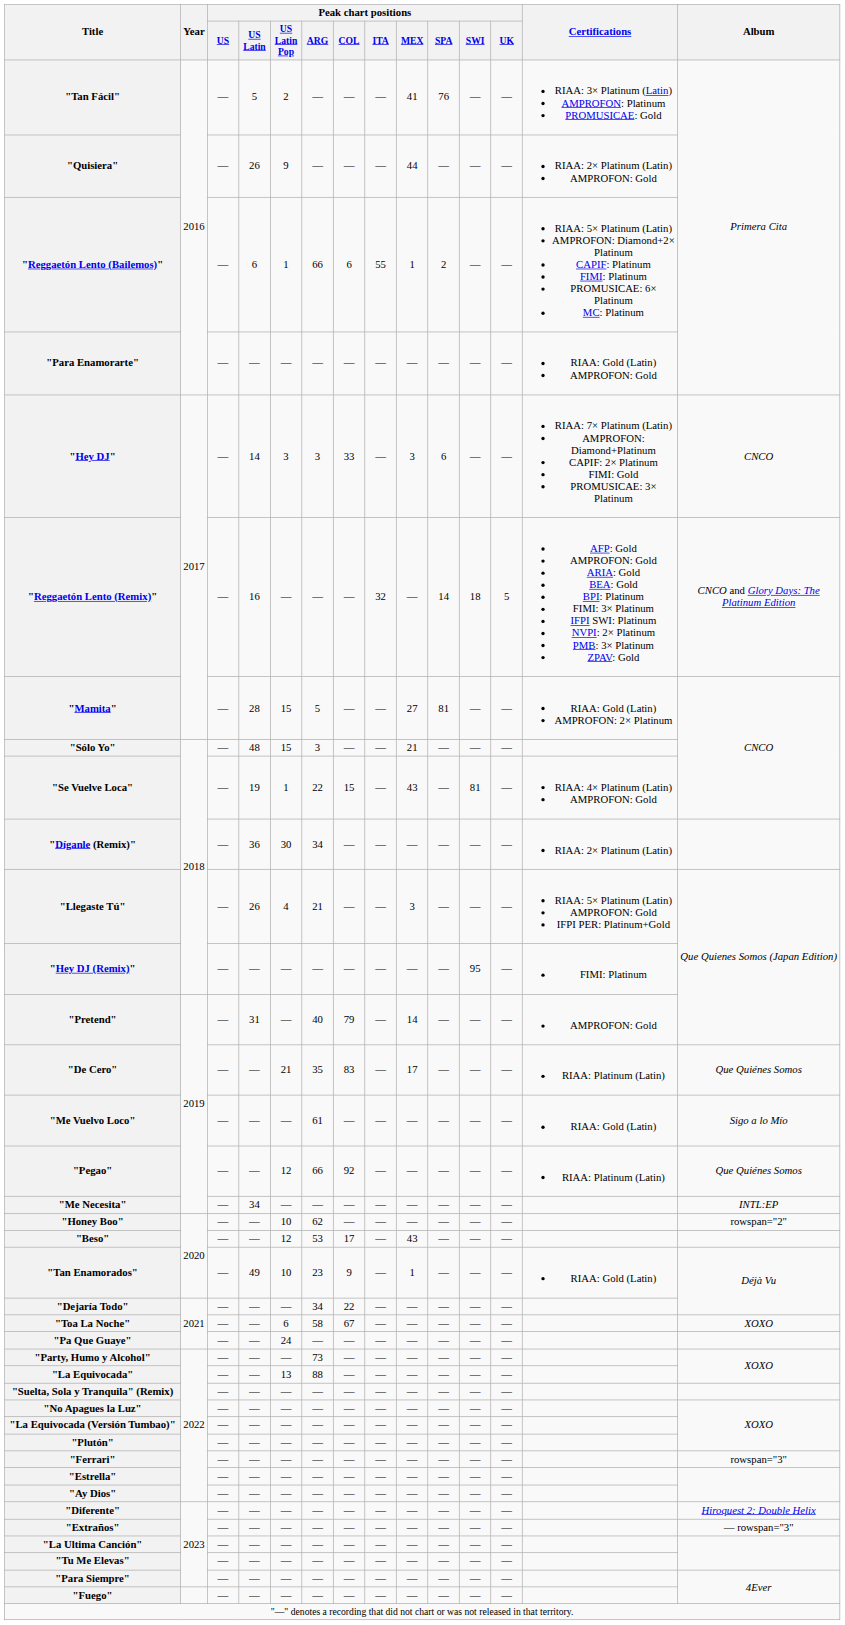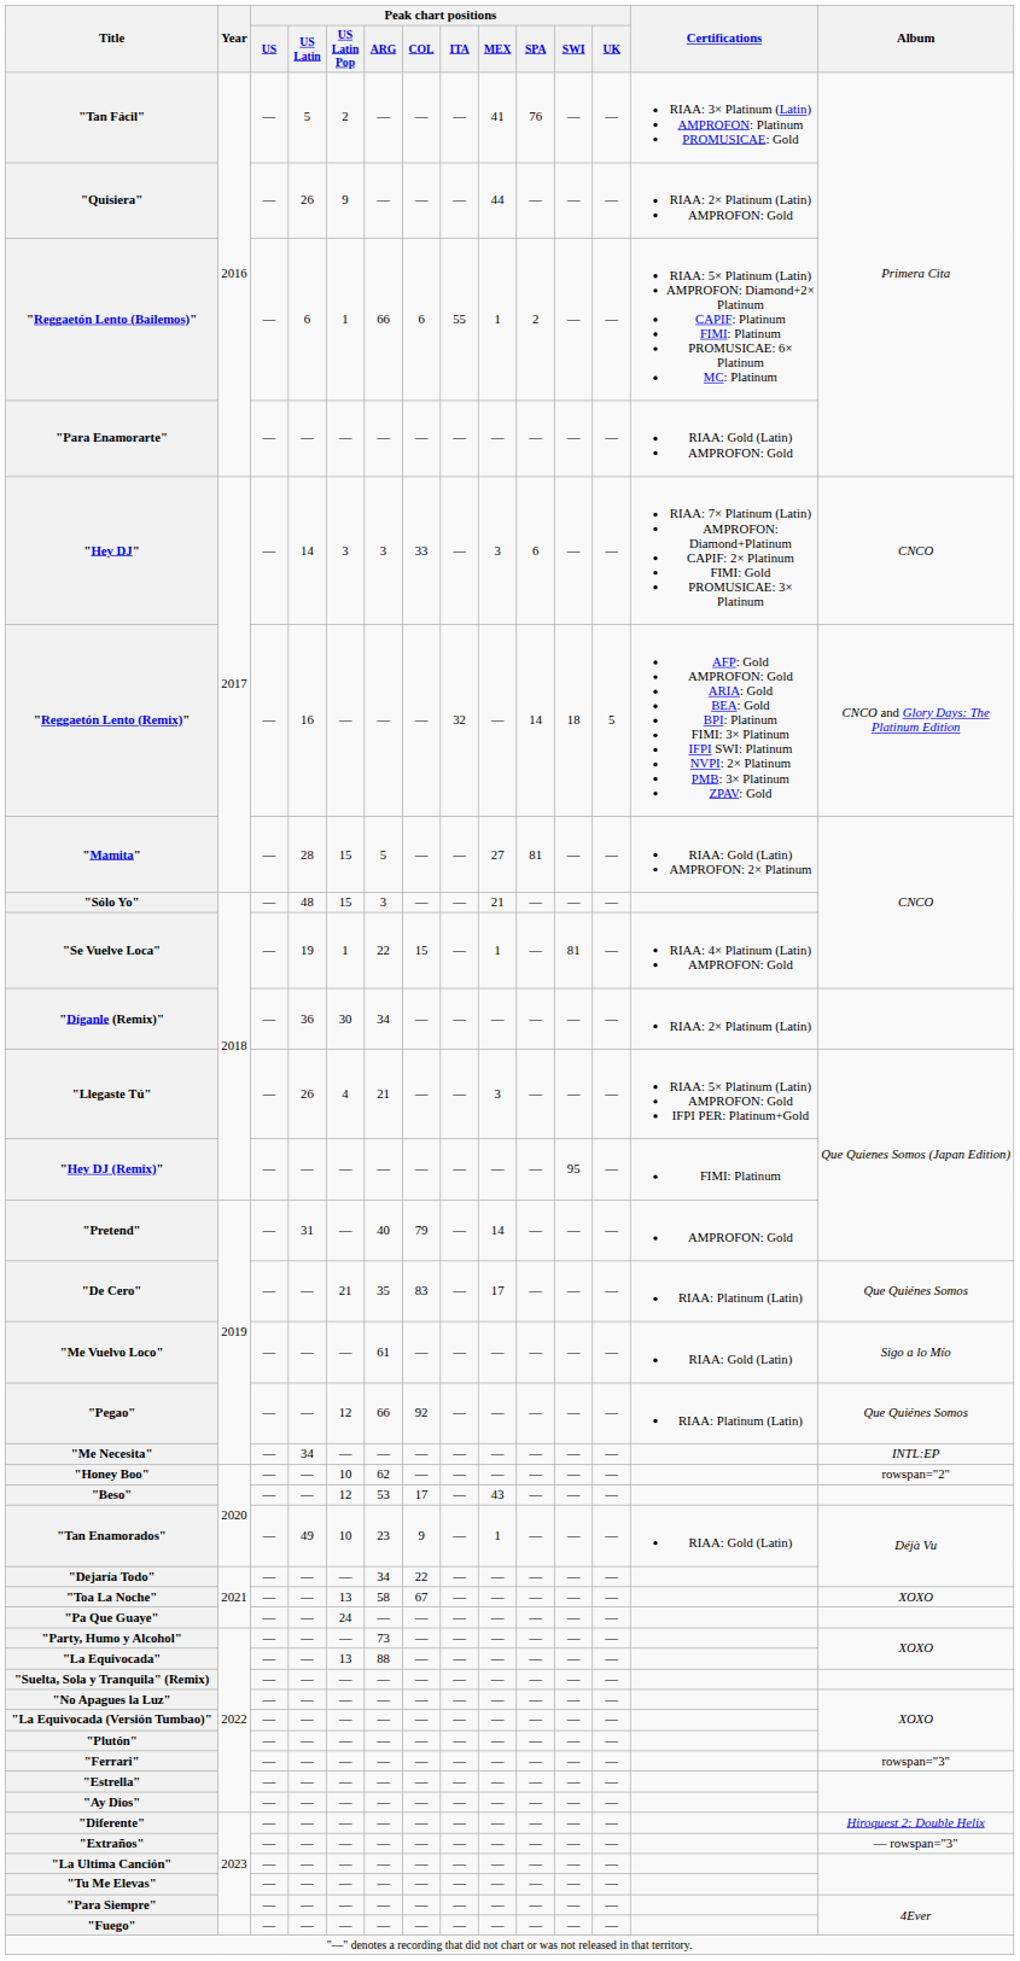"Se Vuelve Loca" | Peak chart positions / MEX: 43 -> 1
"Toa La Noche" | Peak chart positions / US Latin Pop: 6 -> 13
